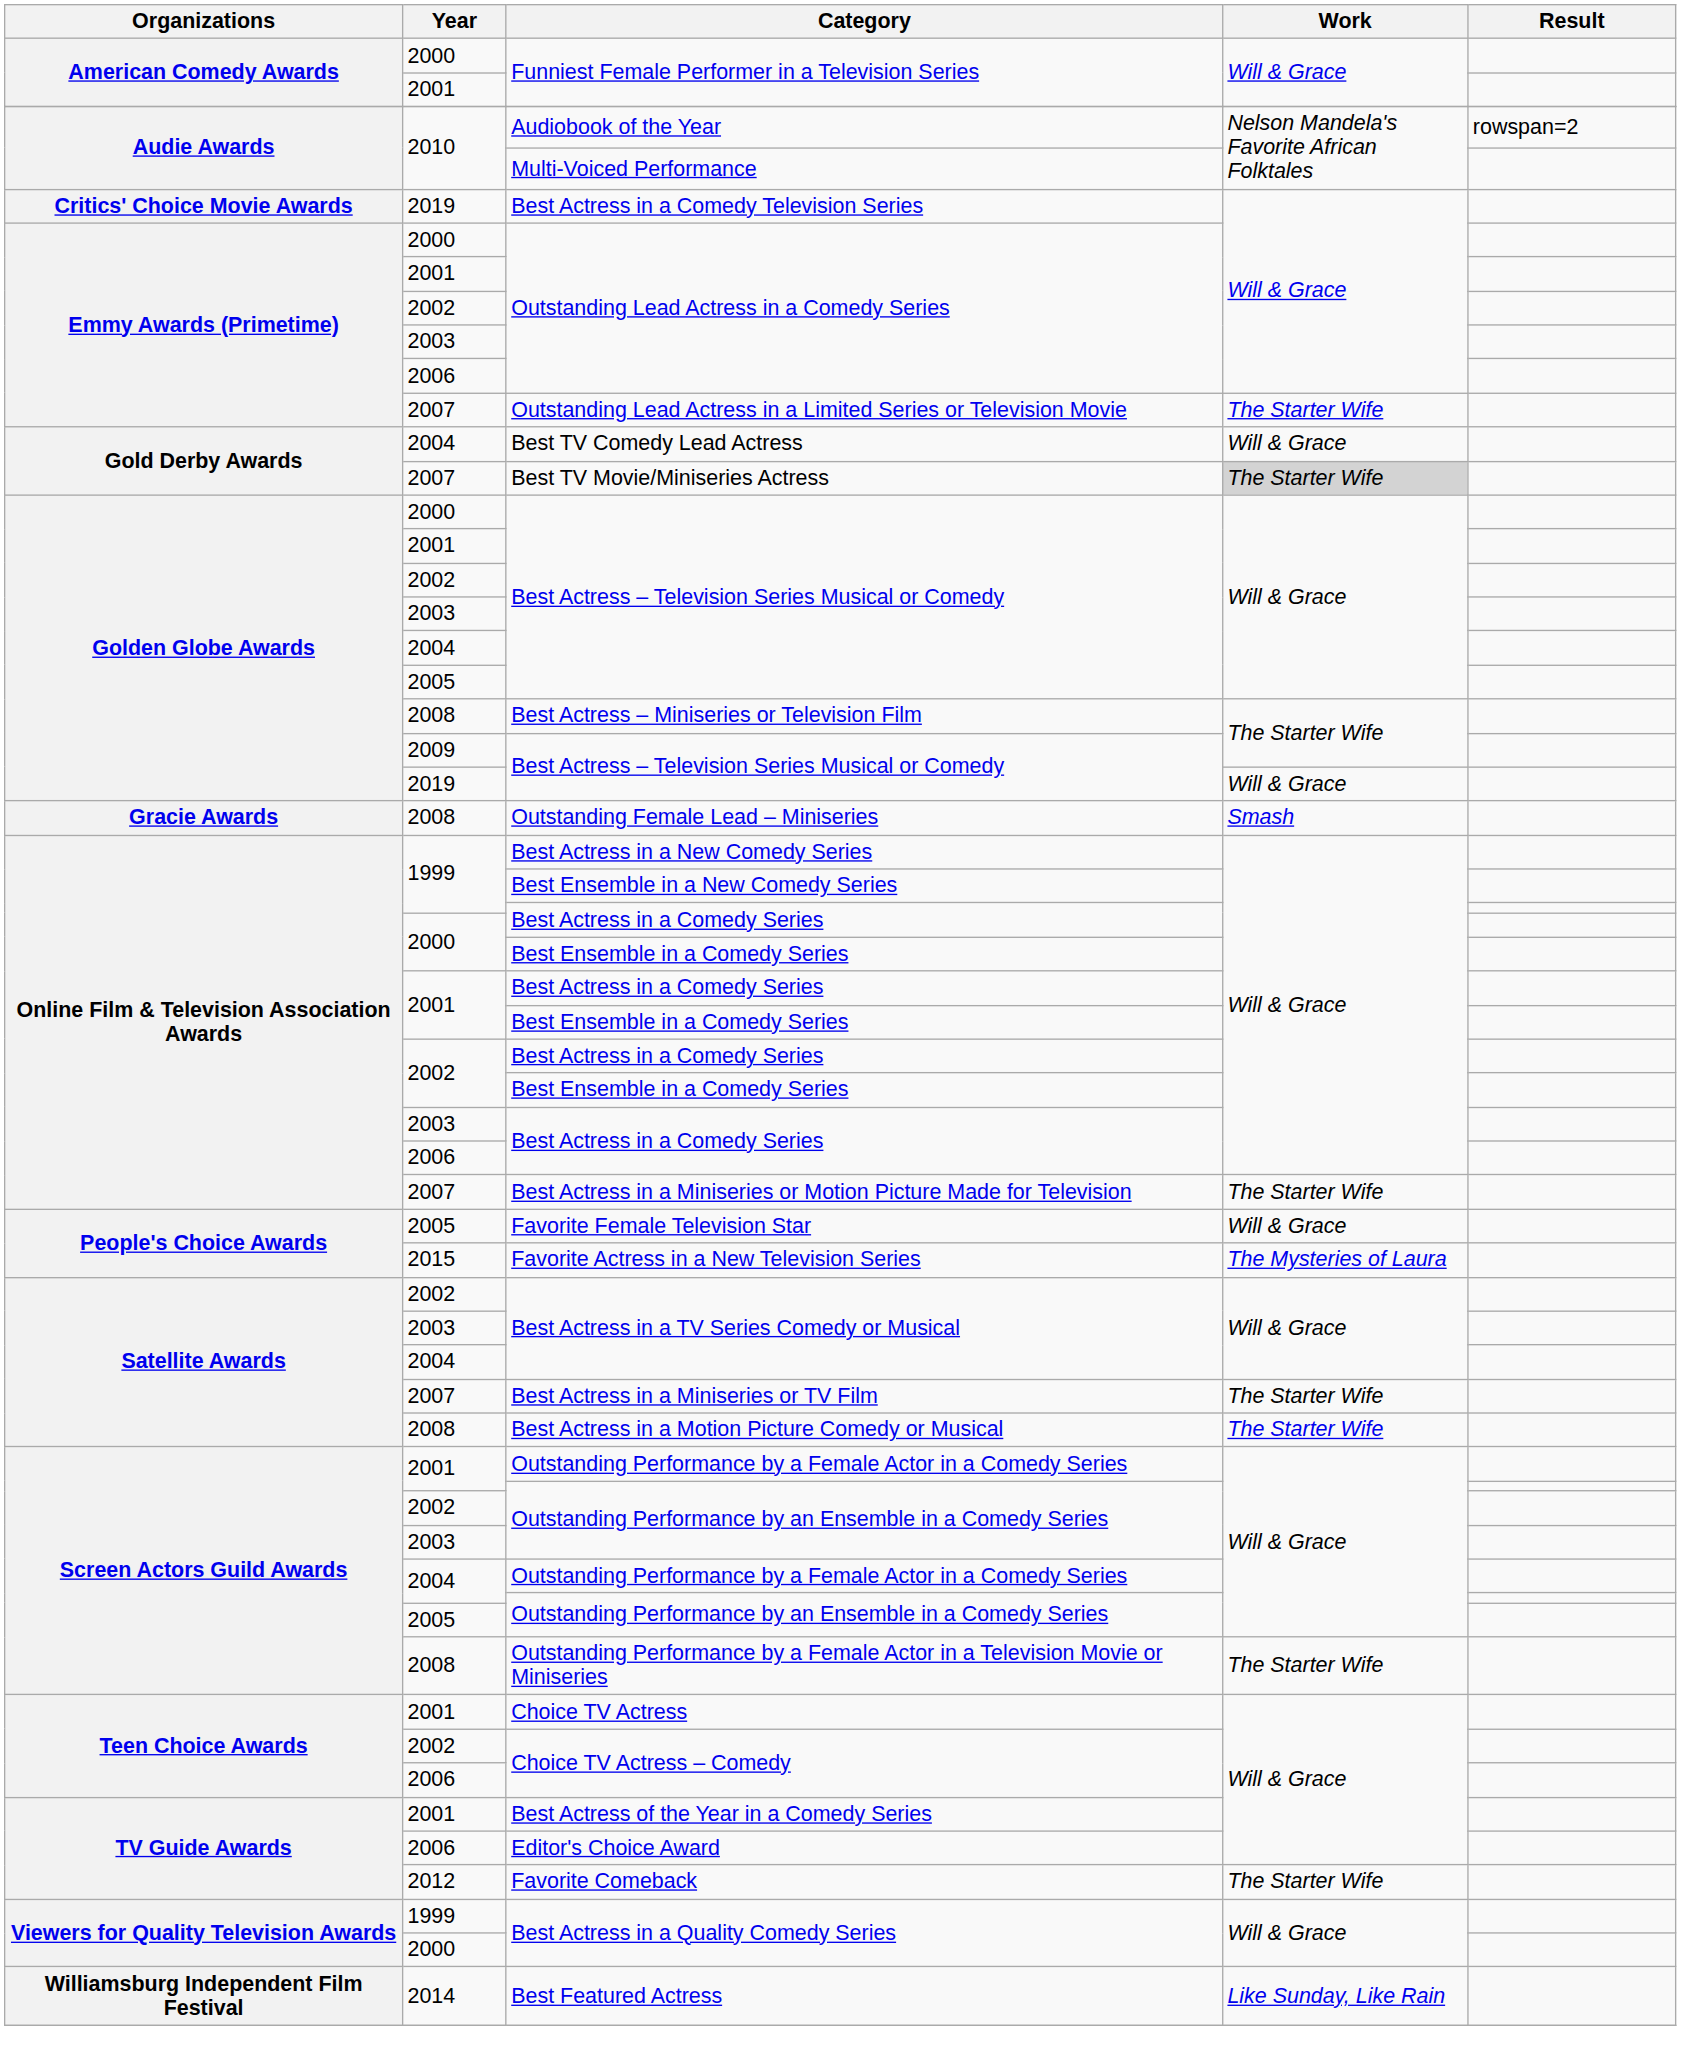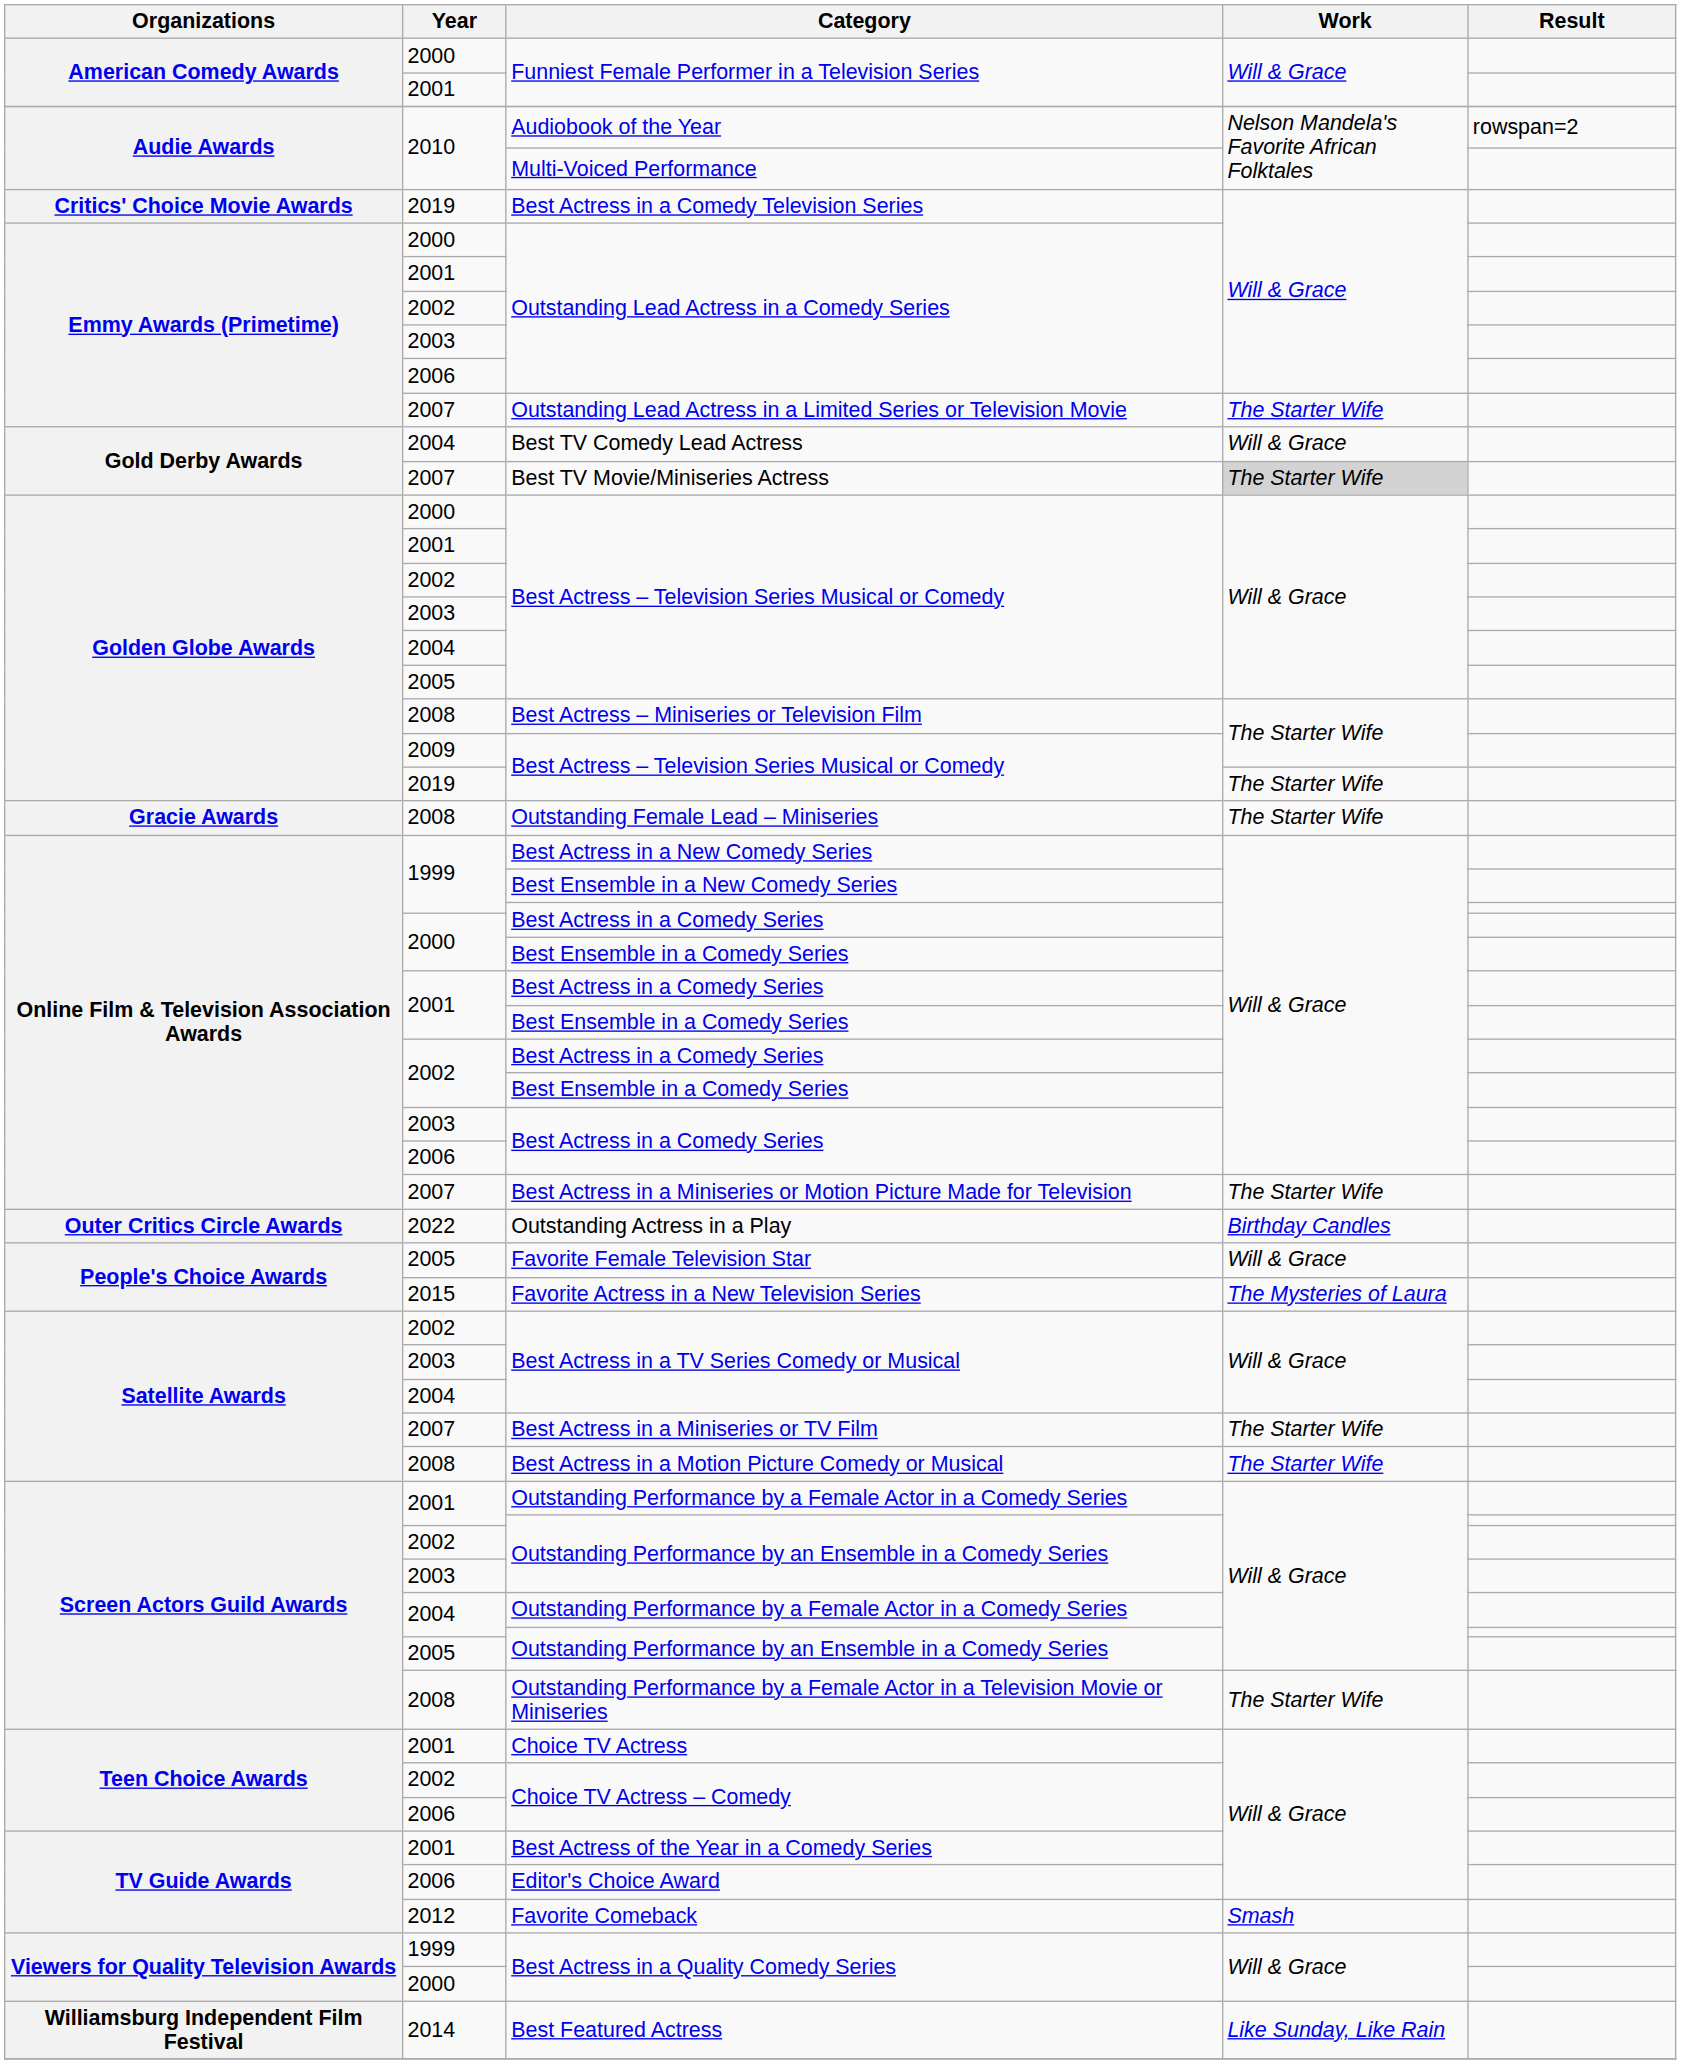2019 / Best Actress – Television Series Musical or Comedy | Work: Will & Grace -> The Starter Wife
Outstanding Female Lead – Miniseries | Work: Smash -> The Starter Wife
+ row: Outer Critics Circle Awards | 2022 | Outstanding Actress in a Play | Birthday Candles
Favorite Comeback | Work: The Starter Wife -> Smash
